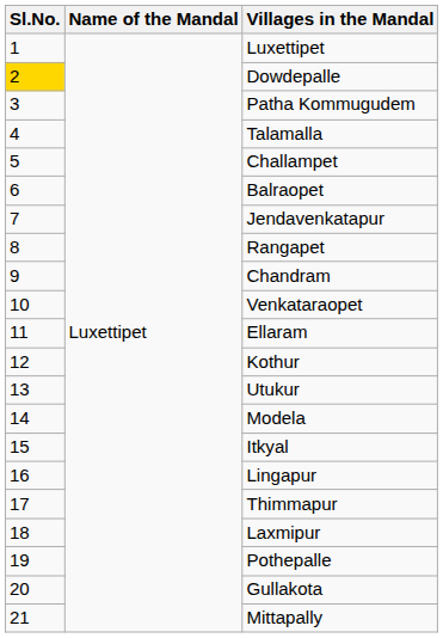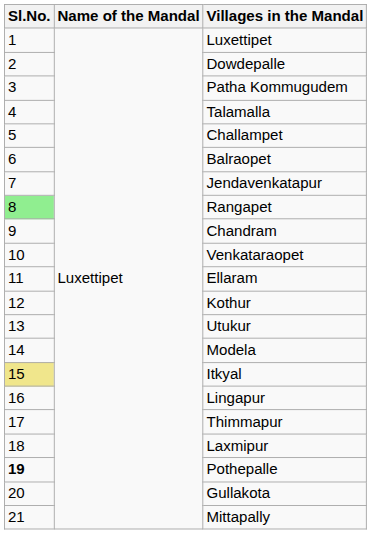Dowdepalle | Sl.No.: gold background -> no background
Rangapet | Sl.No.: no background -> lightgreen background
Itkyal | Sl.No.: no background -> khaki background
Pothepalle | Sl.No.: normal -> bold
